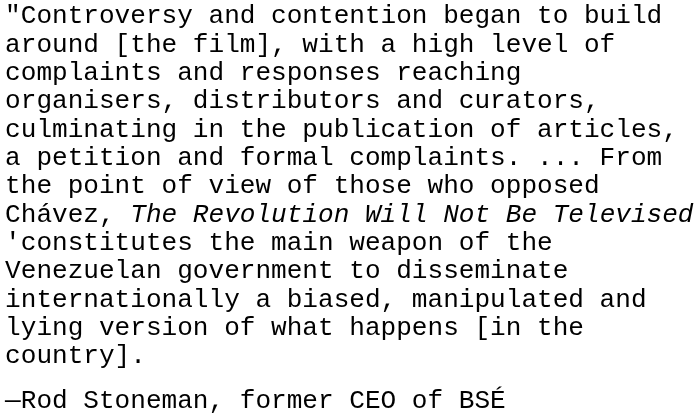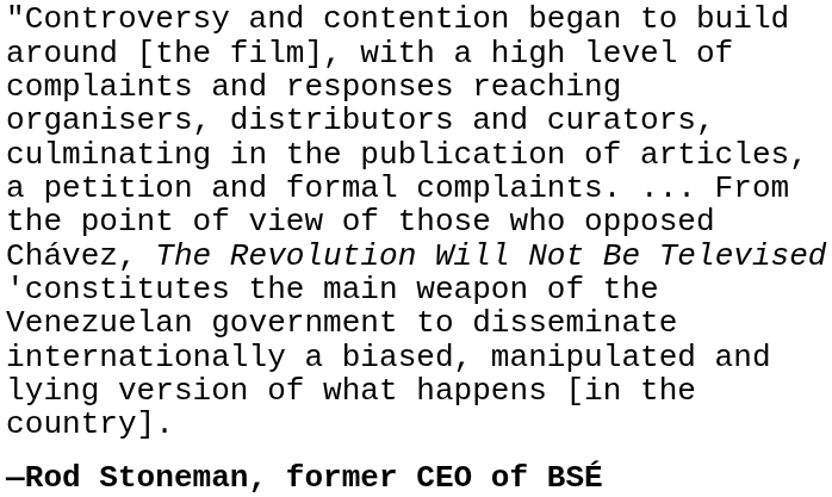row 2 | column 1: normal -> bold
